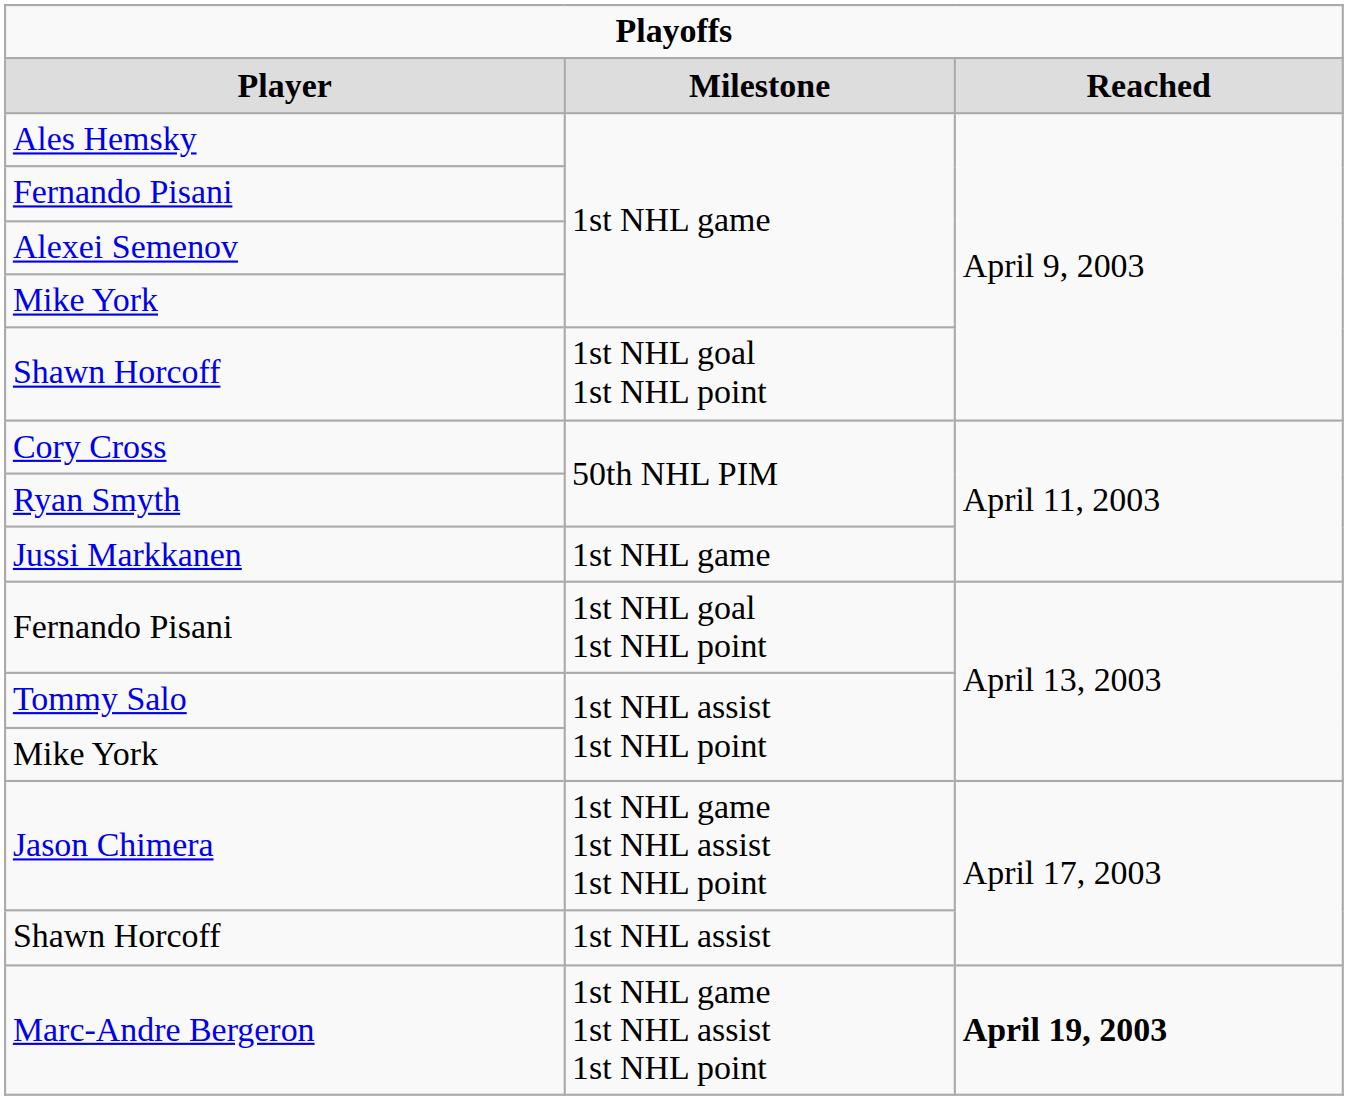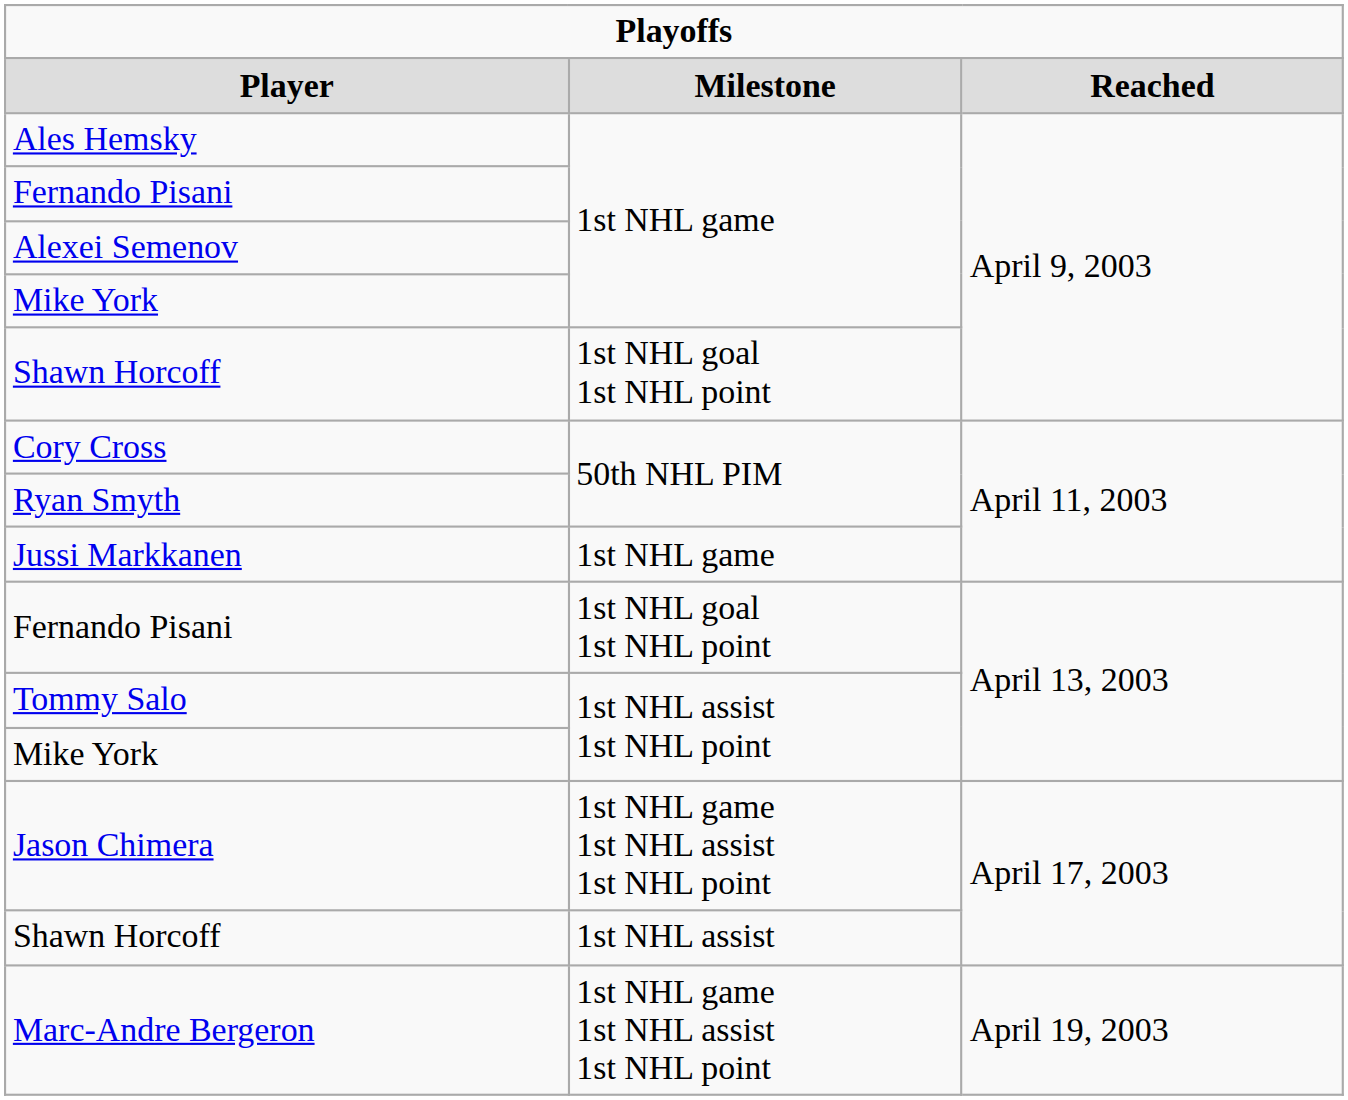Marc-Andre Bergeron | column 3: bold -> normal
